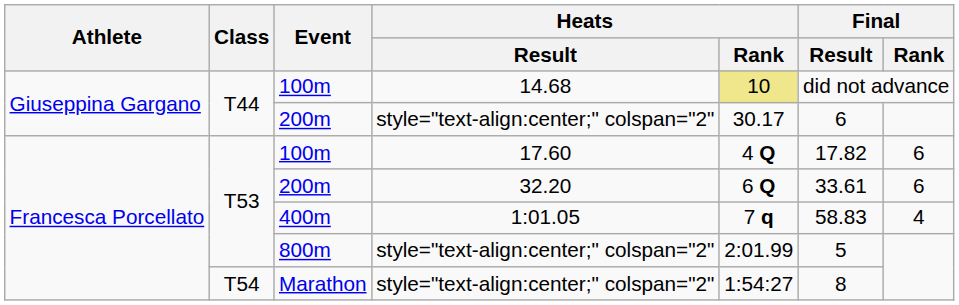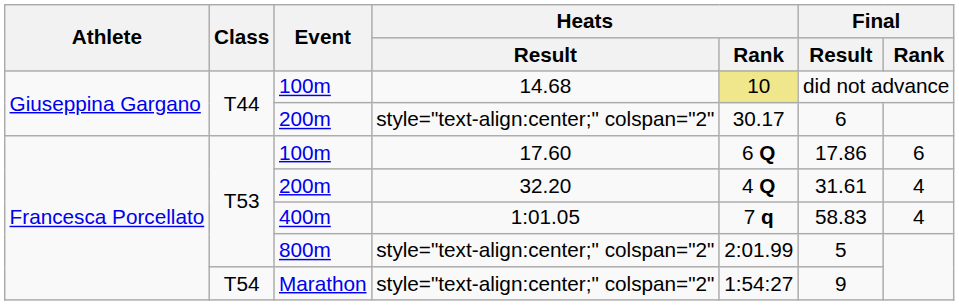100m / 17.60 | Heats / Rank: 4 Q -> 6 Q
100m / 17.60 | Final / Result: 17.82 -> 17.86
200m / 32.20 | Heats / Rank: 6 Q -> 4 Q
200m / 32.20 | Final / Result: 33.61 -> 31.61
200m / 32.20 | Final / Rank: 6 -> 4
Marathon | Final / Result: 8 -> 9
